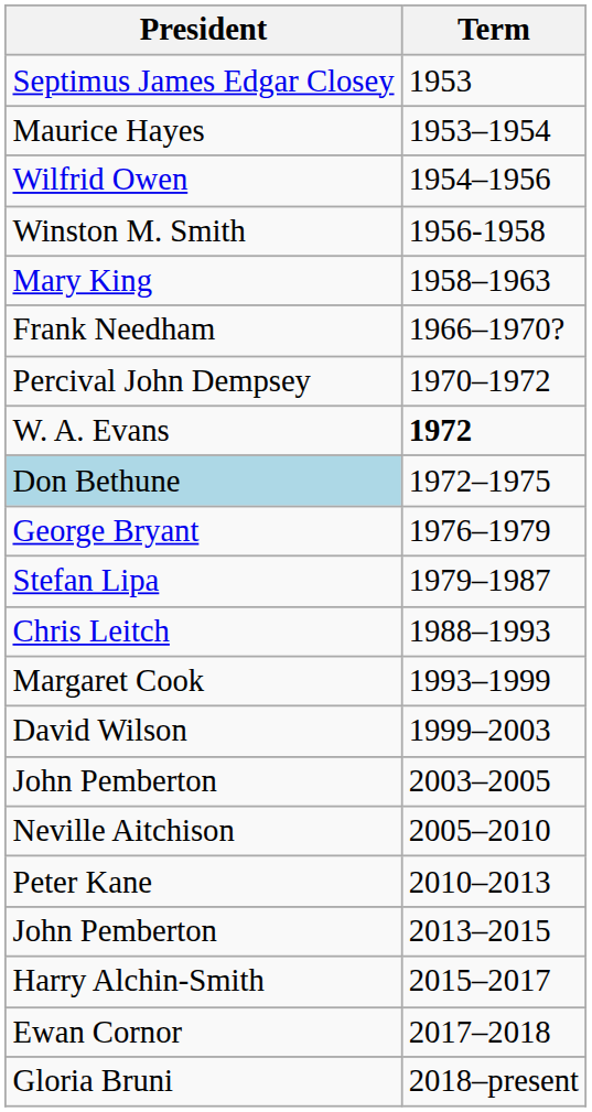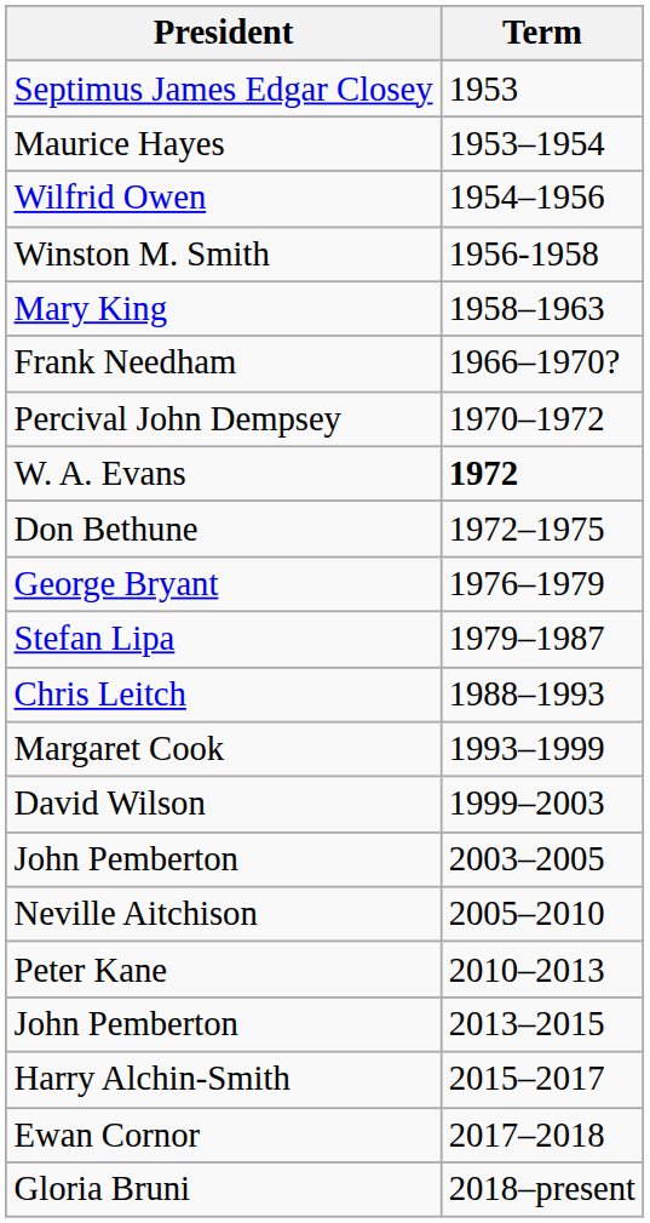row 10 | President: lightblue background -> no background
